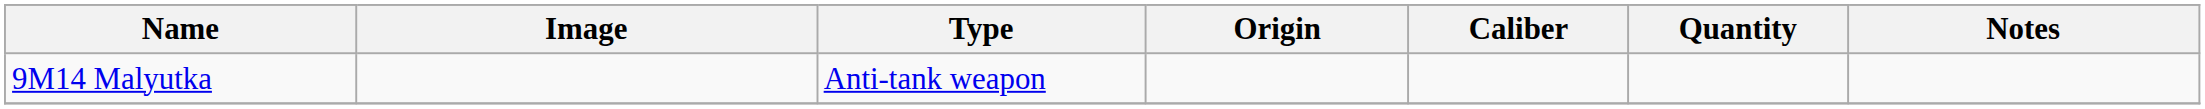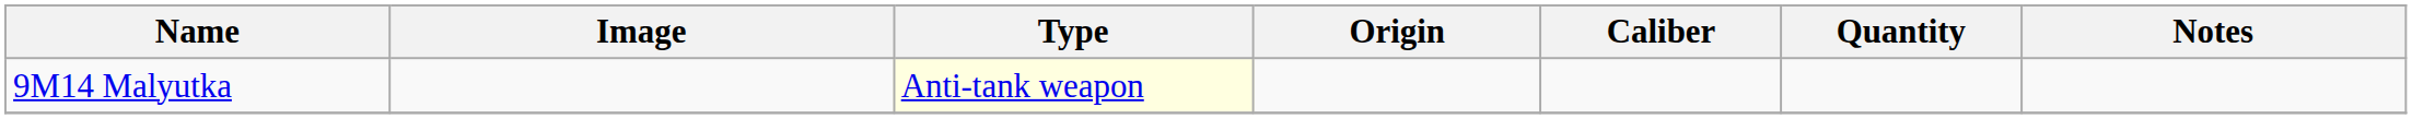9M14 Malyutka | Type: no background -> lightyellow background
